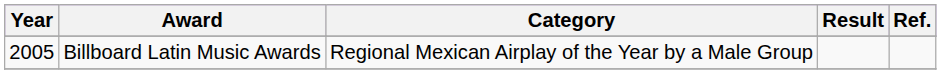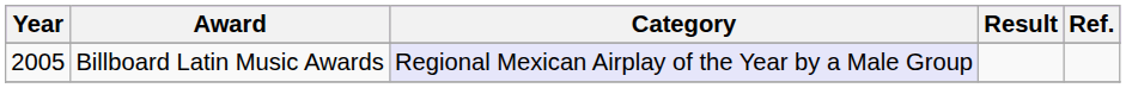Regional Mexican Airplay of the Year by a Male Group | Category: no background -> lavender background
